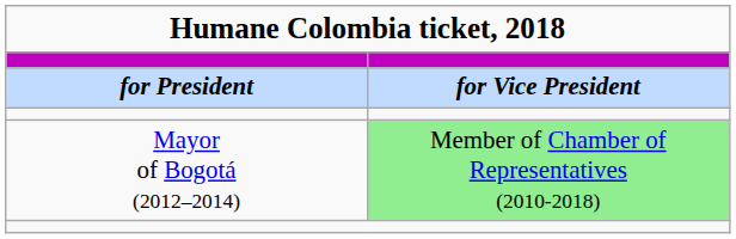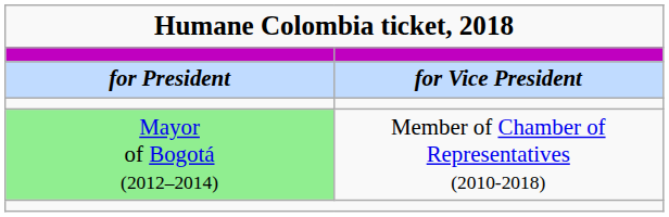Mayor of Bogotá (2012–2014) | column 1: no background -> lightgreen background
Mayor of Bogotá (2012–2014) | column 2: lightgreen background -> no background
